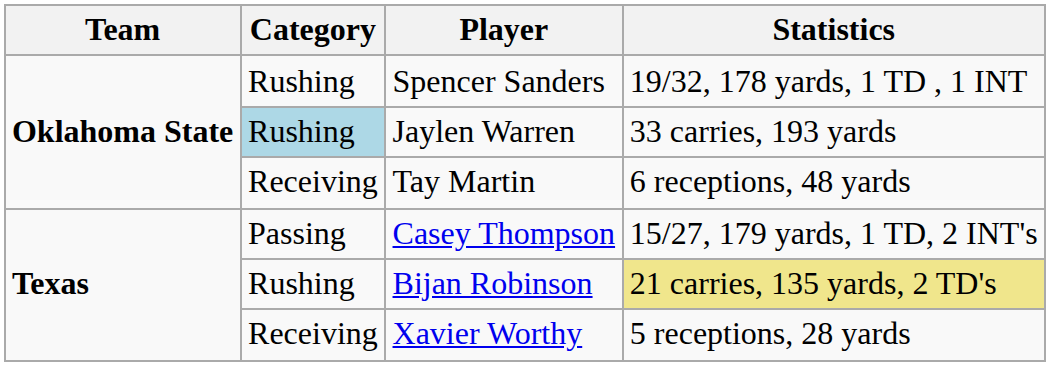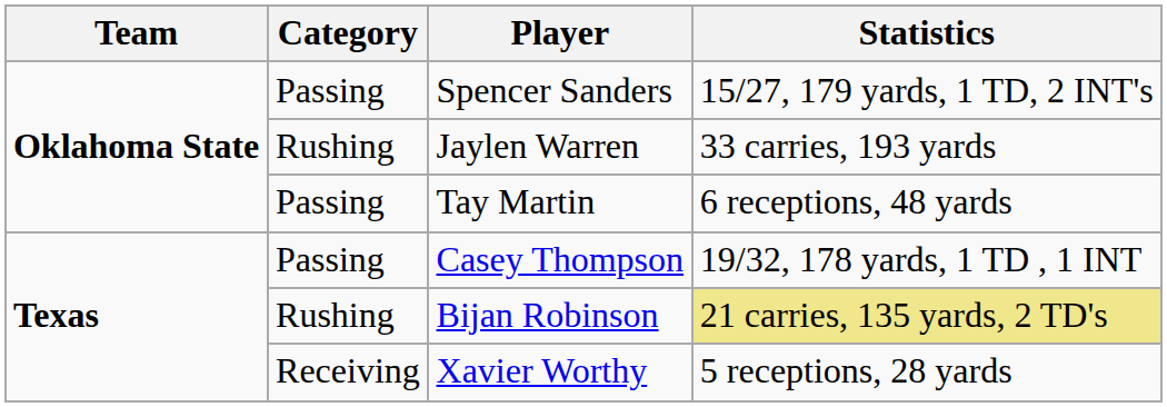Spencer Sanders | Category: Rushing -> Passing
Spencer Sanders | Statistics: 19/32, 178 yards, 1 TD , 1 INT -> 15/27, 179 yards, 1 TD, 2 INT's
Jaylen Warren | Category: lightblue background -> no background
Tay Martin | Category: Receiving -> Passing
Casey Thompson | Statistics: 15/27, 179 yards, 1 TD, 2 INT's -> 19/32, 178 yards, 1 TD , 1 INT
